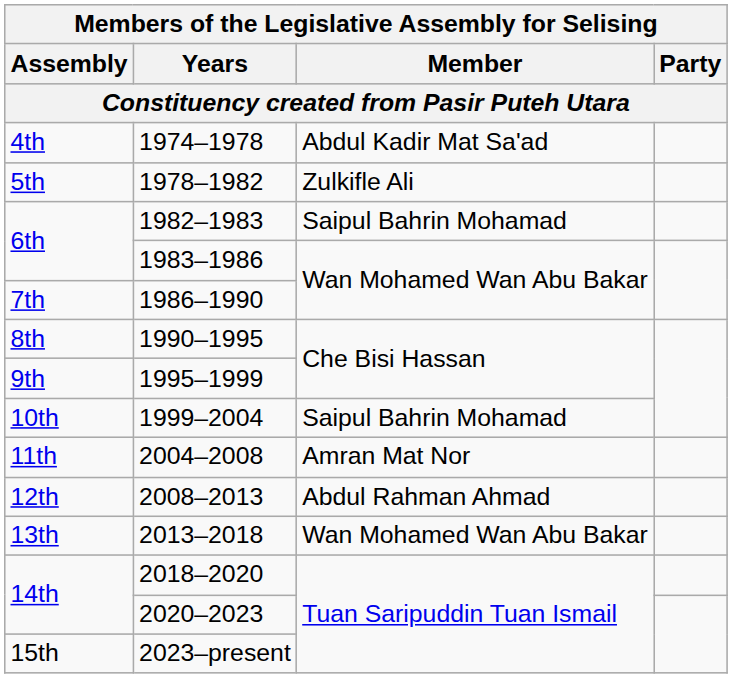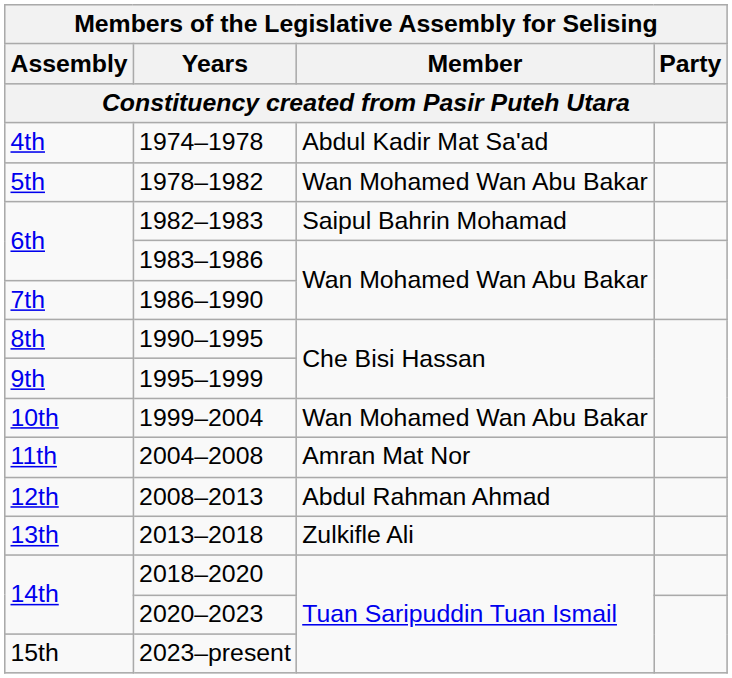1978–1982 | Member: Zulkifle Ali -> Wan Mohamed Wan Abu Bakar
1999–2004 | Member: Saipul Bahrin Mohamad -> Wan Mohamed Wan Abu Bakar
2013–2018 | Member: Wan Mohamed Wan Abu Bakar -> Zulkifle Ali
